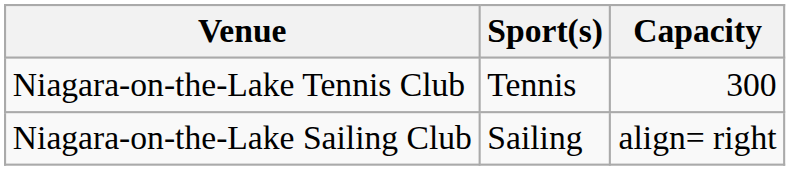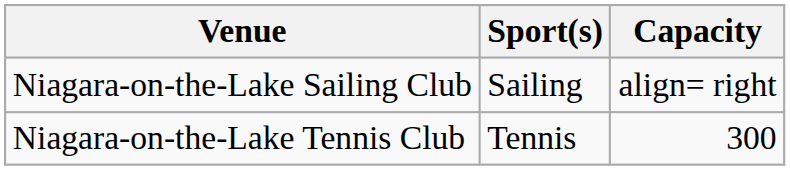rows swapped: Niagara-on-the-Lake Sailing Club <-> Niagara-on-the-Lake Tennis Club
